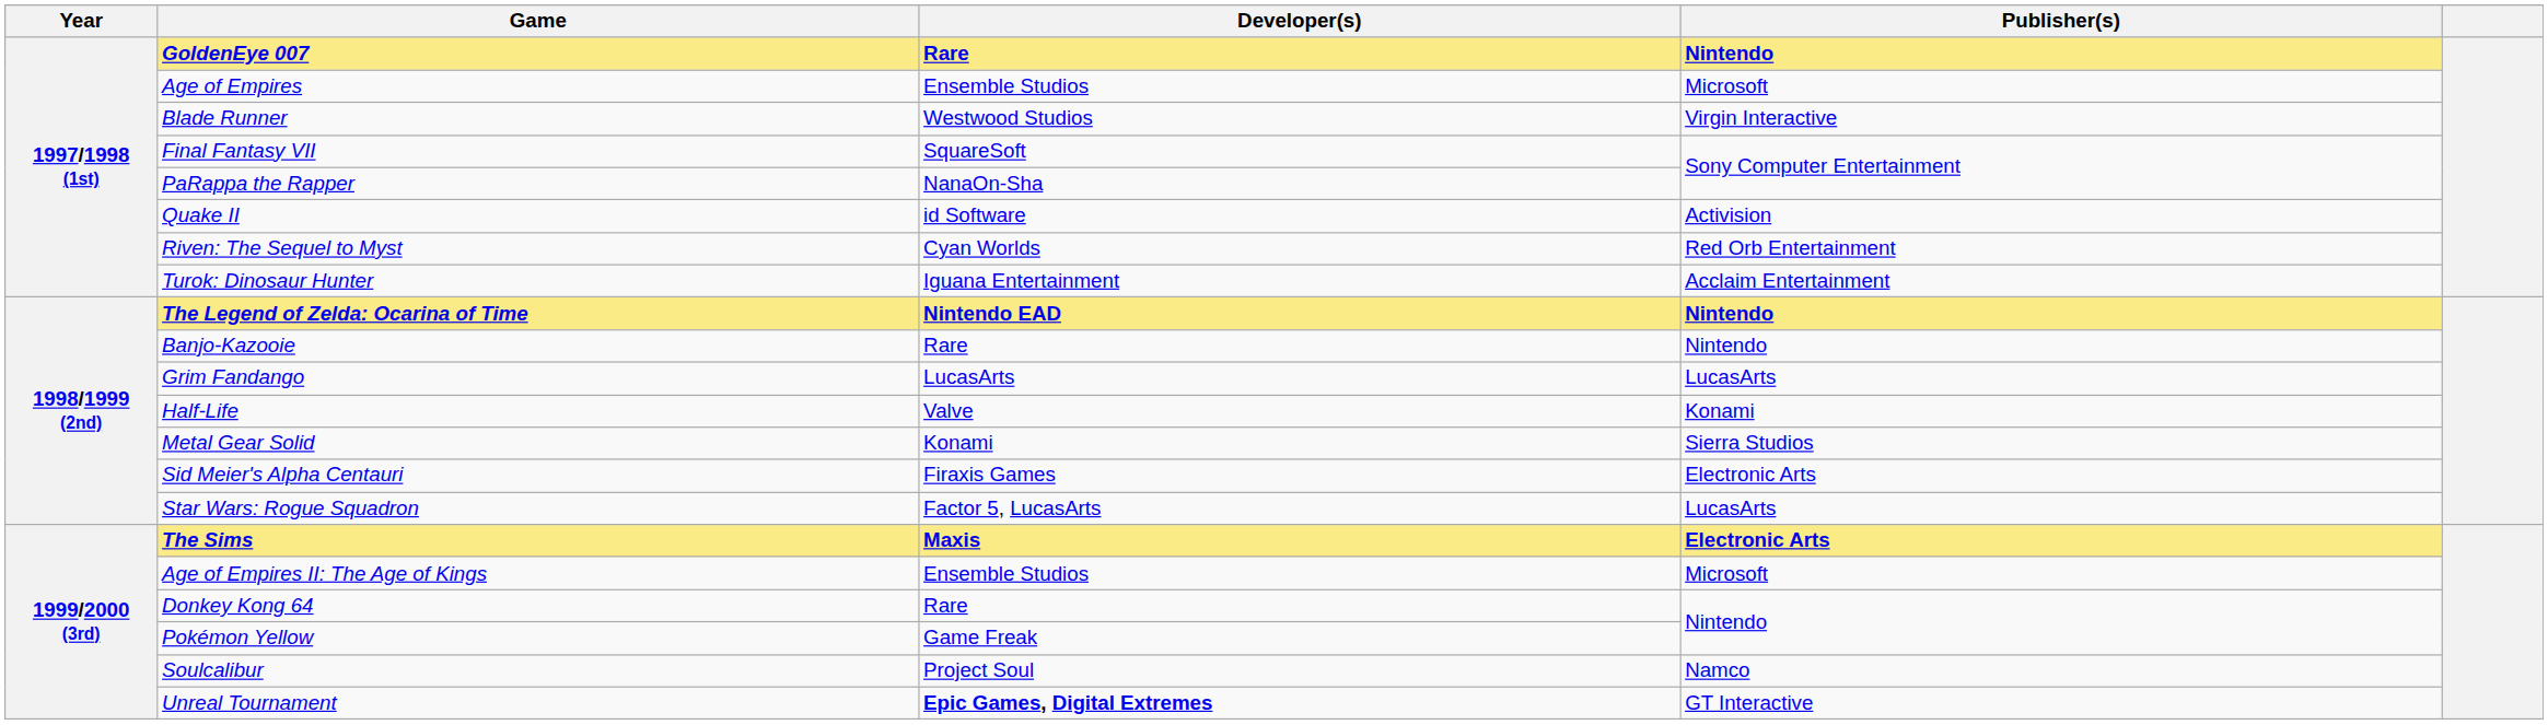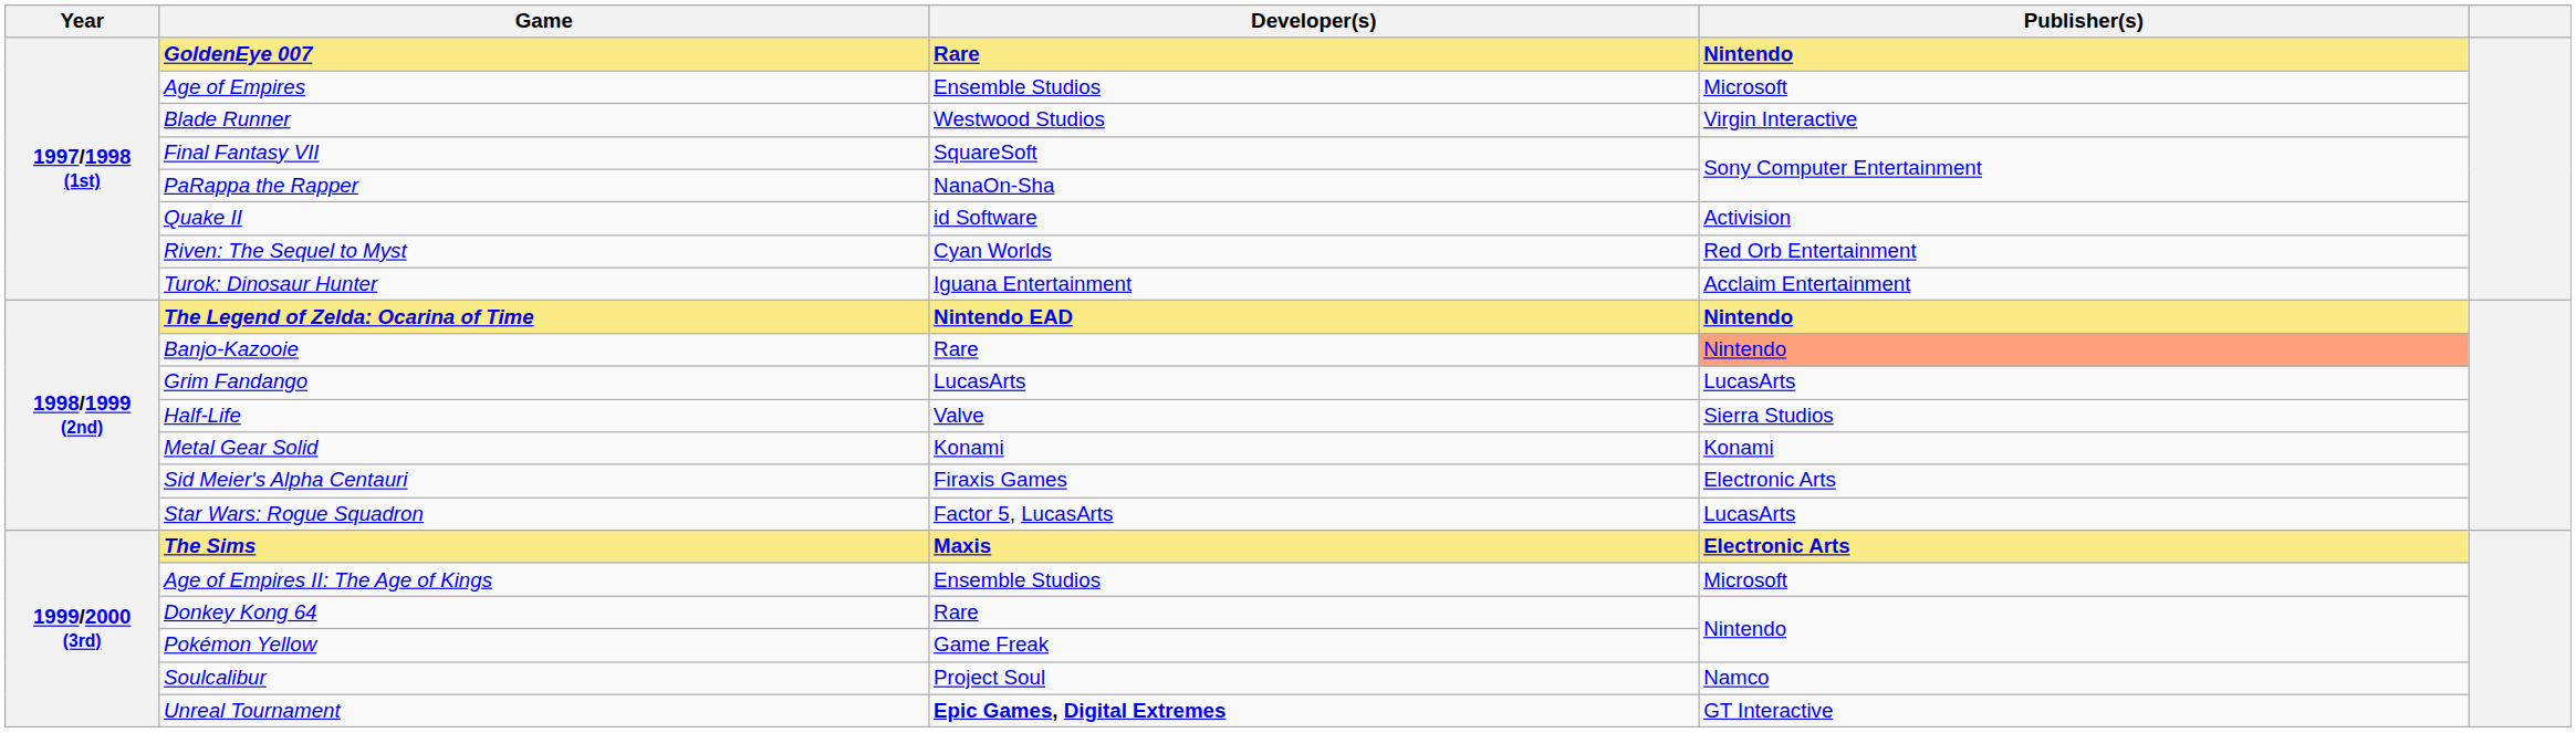Banjo-Kazooie | Publisher(s): no background -> lightsalmon background
Half-Life | Publisher(s): Konami -> Sierra Studios
Metal Gear Solid | Publisher(s): Sierra Studios -> Konami
